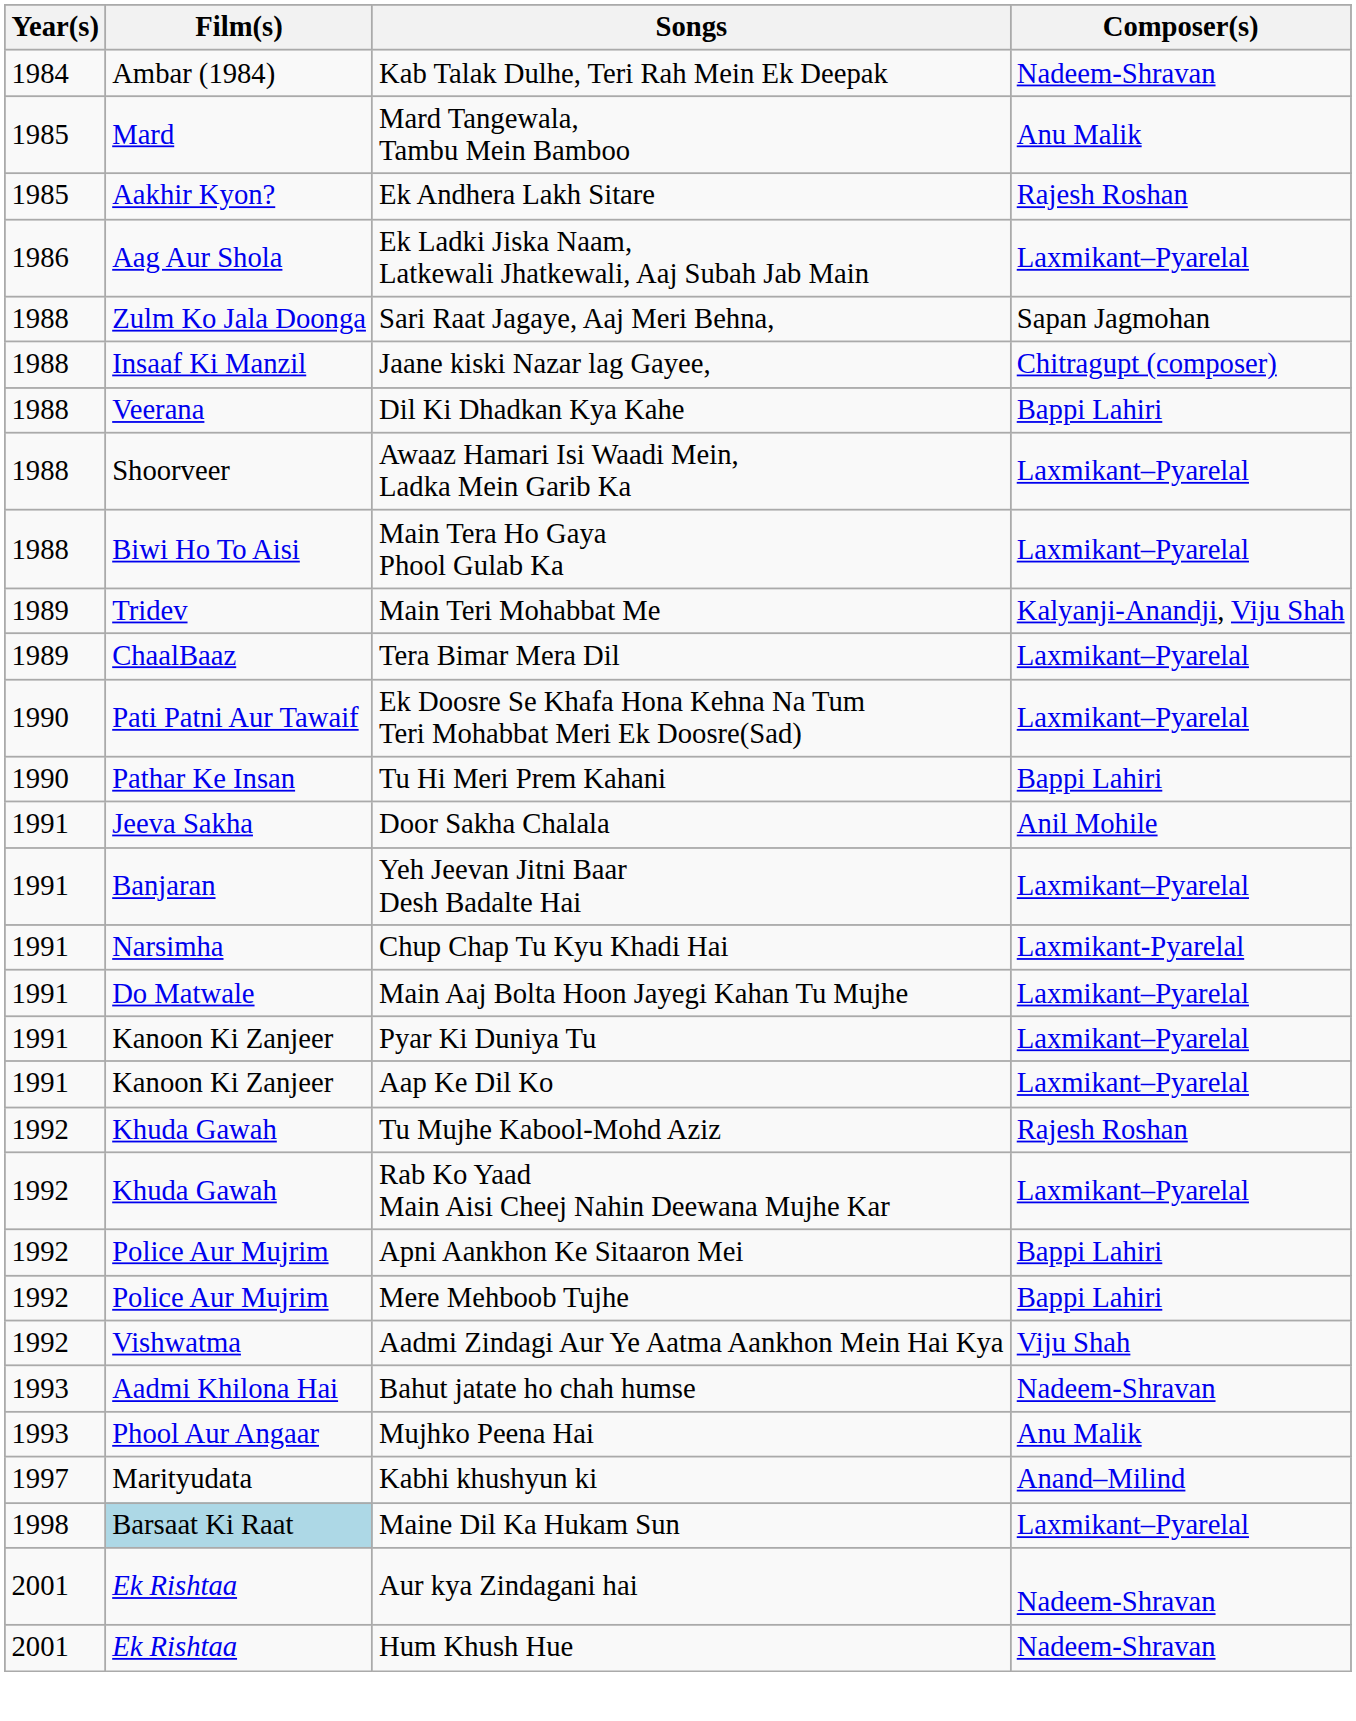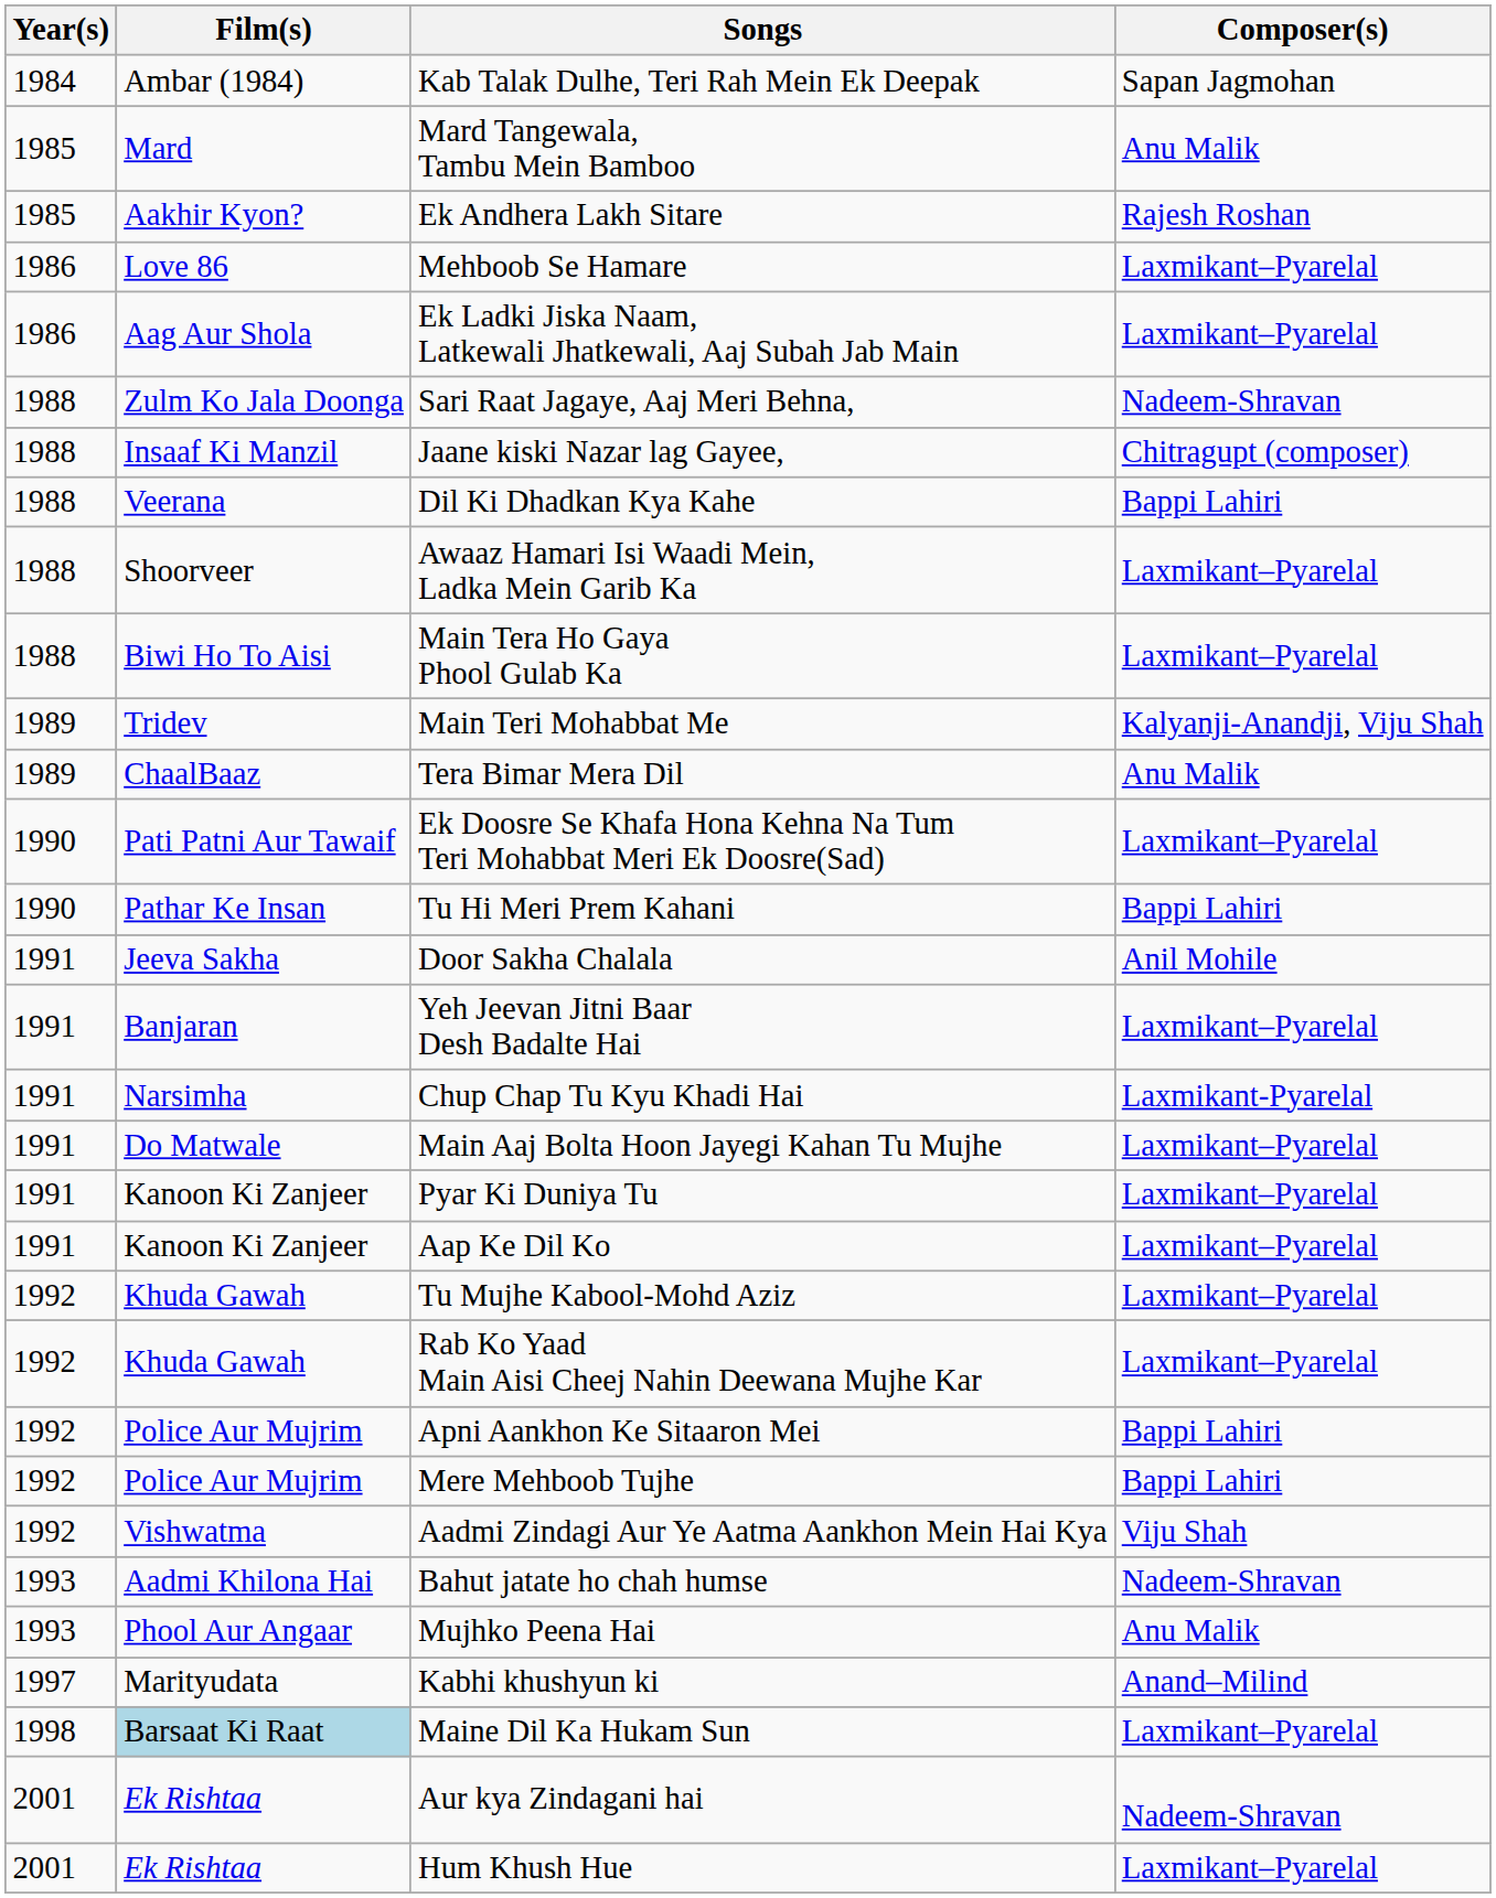Kab Talak Dulhe, Teri Rah Mein Ek Deepak | Composer(s): Nadeem-Shravan -> Sapan Jagmohan
+ row: 1986 | Love 86 | Mehboob Se Hamare | Laxmikant–Pyarelal
Sari Raat Jagaye, Aaj Meri Behna, | Composer(s): Sapan Jagmohan -> Nadeem-Shravan
Tera Bimar Mera Dil | Composer(s): Laxmikant–Pyarelal -> Anu Malik
Tu Mujhe Kabool-Mohd Aziz | Composer(s): Rajesh Roshan -> Laxmikant–Pyarelal
Hum Khush Hue | Composer(s): Nadeem-Shravan -> Laxmikant–Pyarelal
